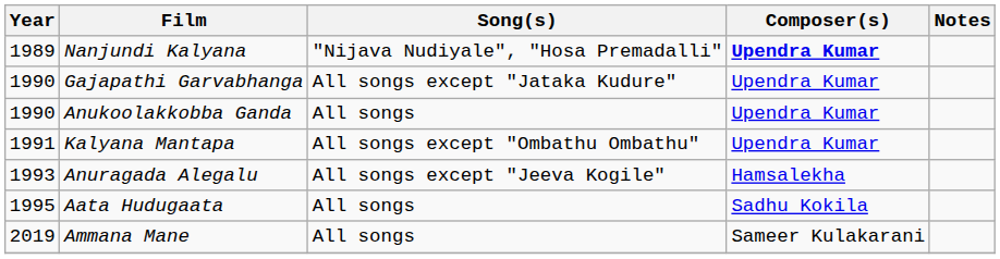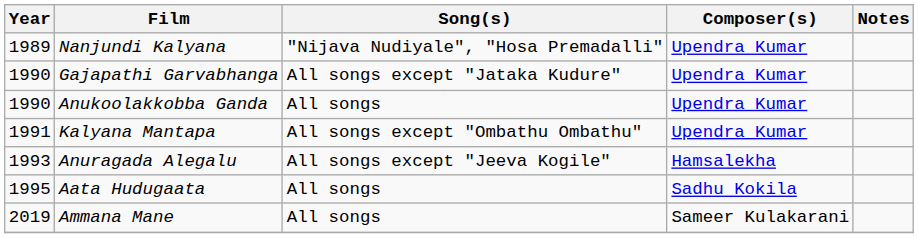Nanjundi Kalyana | Composer(s): bold -> normal
